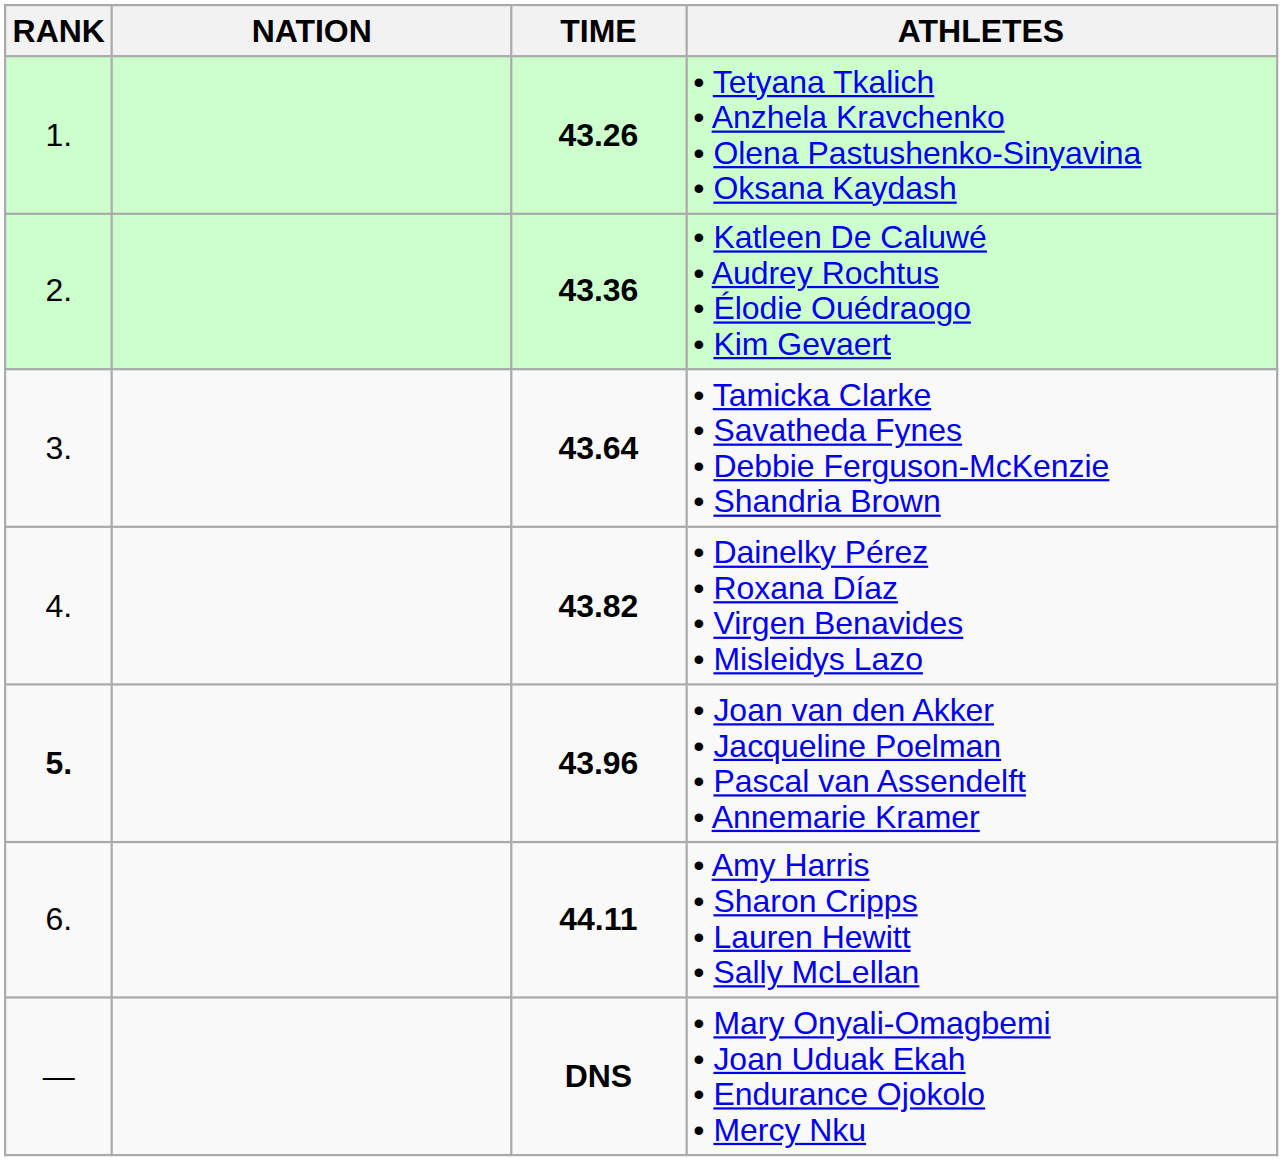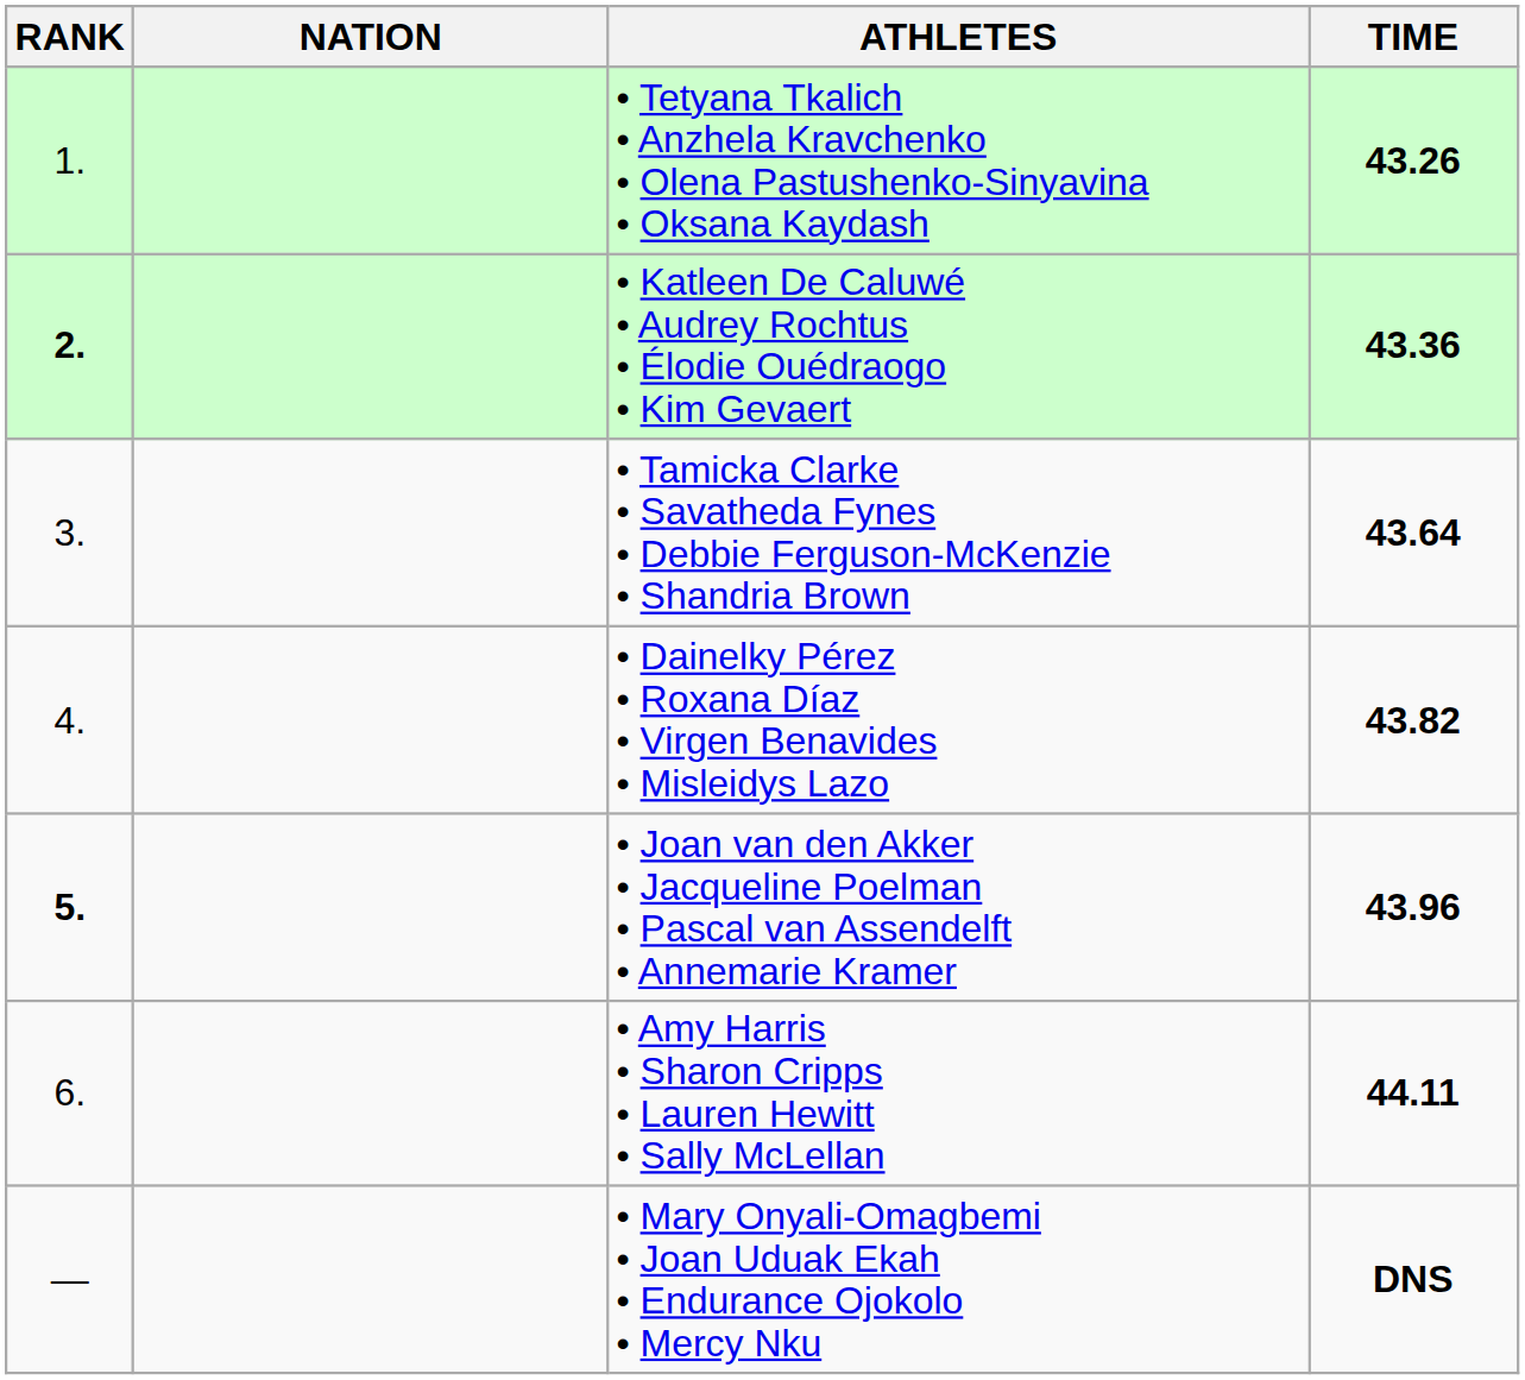columns swapped: ATHLETES <-> TIME
row 3 | RANK: normal -> bold
